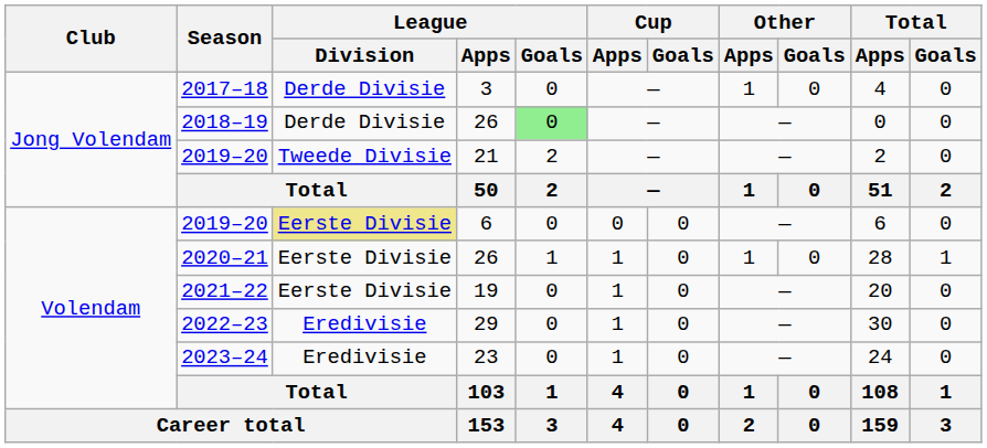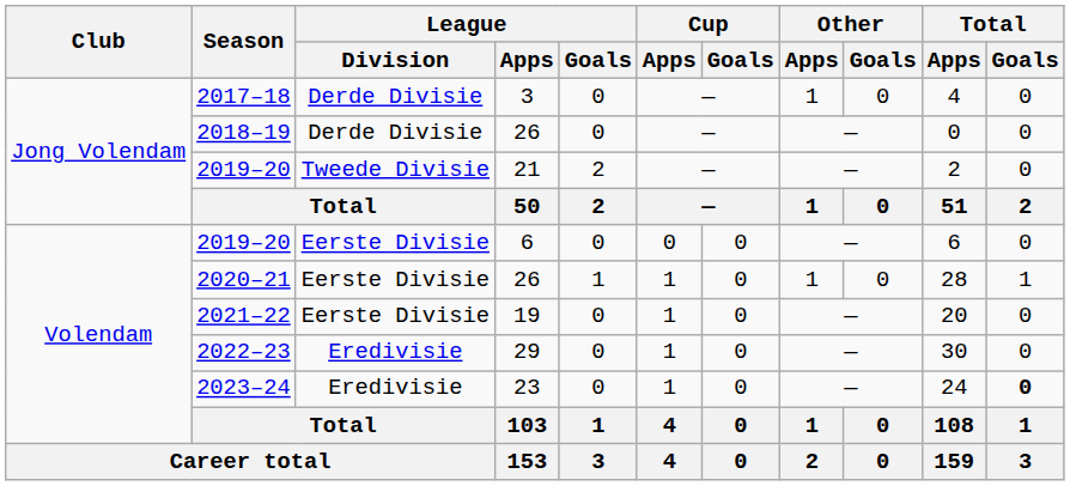2018–19 | League / Goals: lightgreen background -> no background
2019–20 / 6 | League / Division: khaki background -> no background
2023–24 | Total / Goals: normal -> bold
